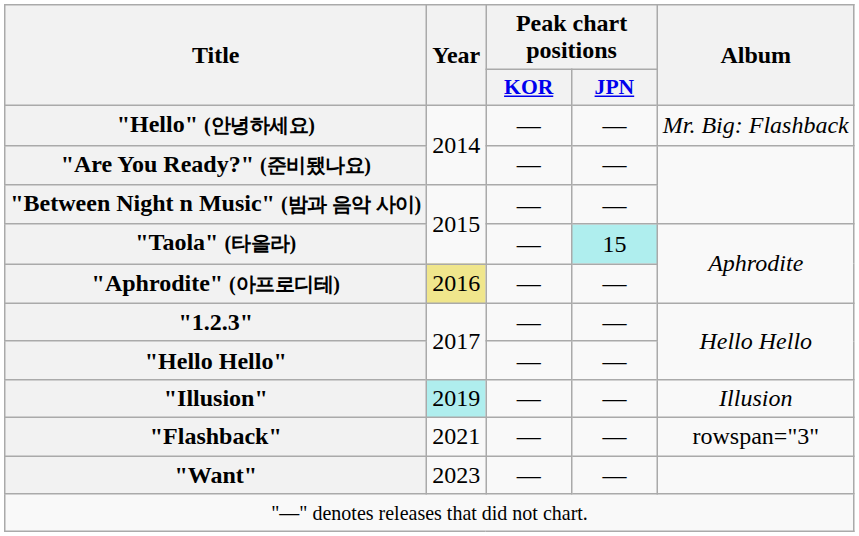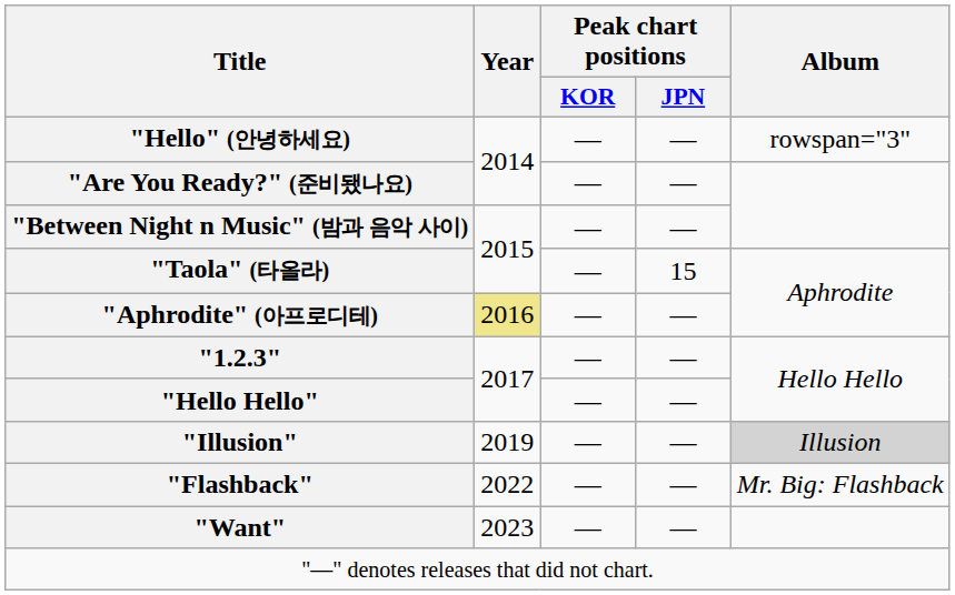"Hello" (안녕하세요) | Album: Mr. Big: Flashback -> rowspan="3"
"Taola" (타올라) | Peak chart positions / JPN: paleturquoise background -> no background
"Illusion" | Year: paleturquoise background -> no background
"Illusion" | Album: no background -> lightgrey background
"Flashback" | Year: 2021 -> 2022
"Flashback" | Album: rowspan="3" -> Mr. Big: Flashback
